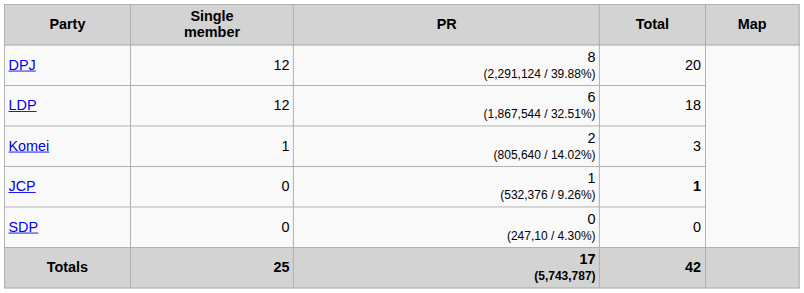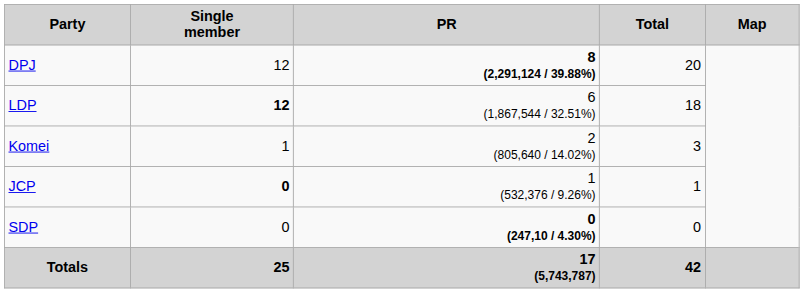DPJ | PR: normal -> bold
LDP | Single member: normal -> bold
JCP | Single member: normal -> bold
JCP | Total: bold -> normal
SDP | PR: normal -> bold
